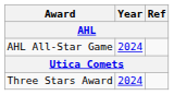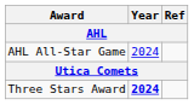Three Stars Award | Year: normal -> bold
